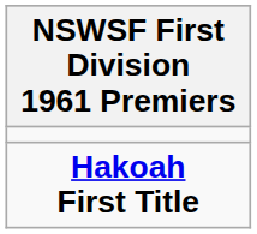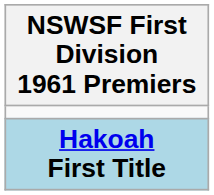row 3 | column 1: no background -> lightblue background
